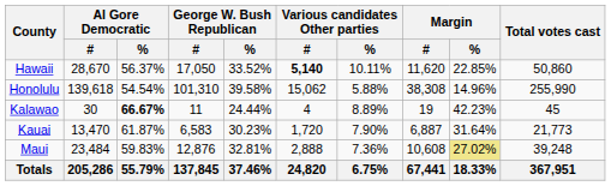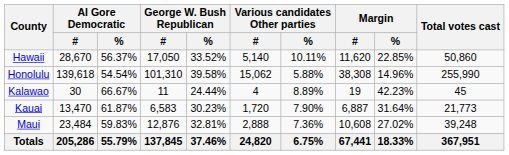Hawaii | Various candidates Other parties / #: bold -> normal
Kalawao | Al Gore Democratic / %: bold -> normal
Maui | Margin / %: khaki background -> no background
